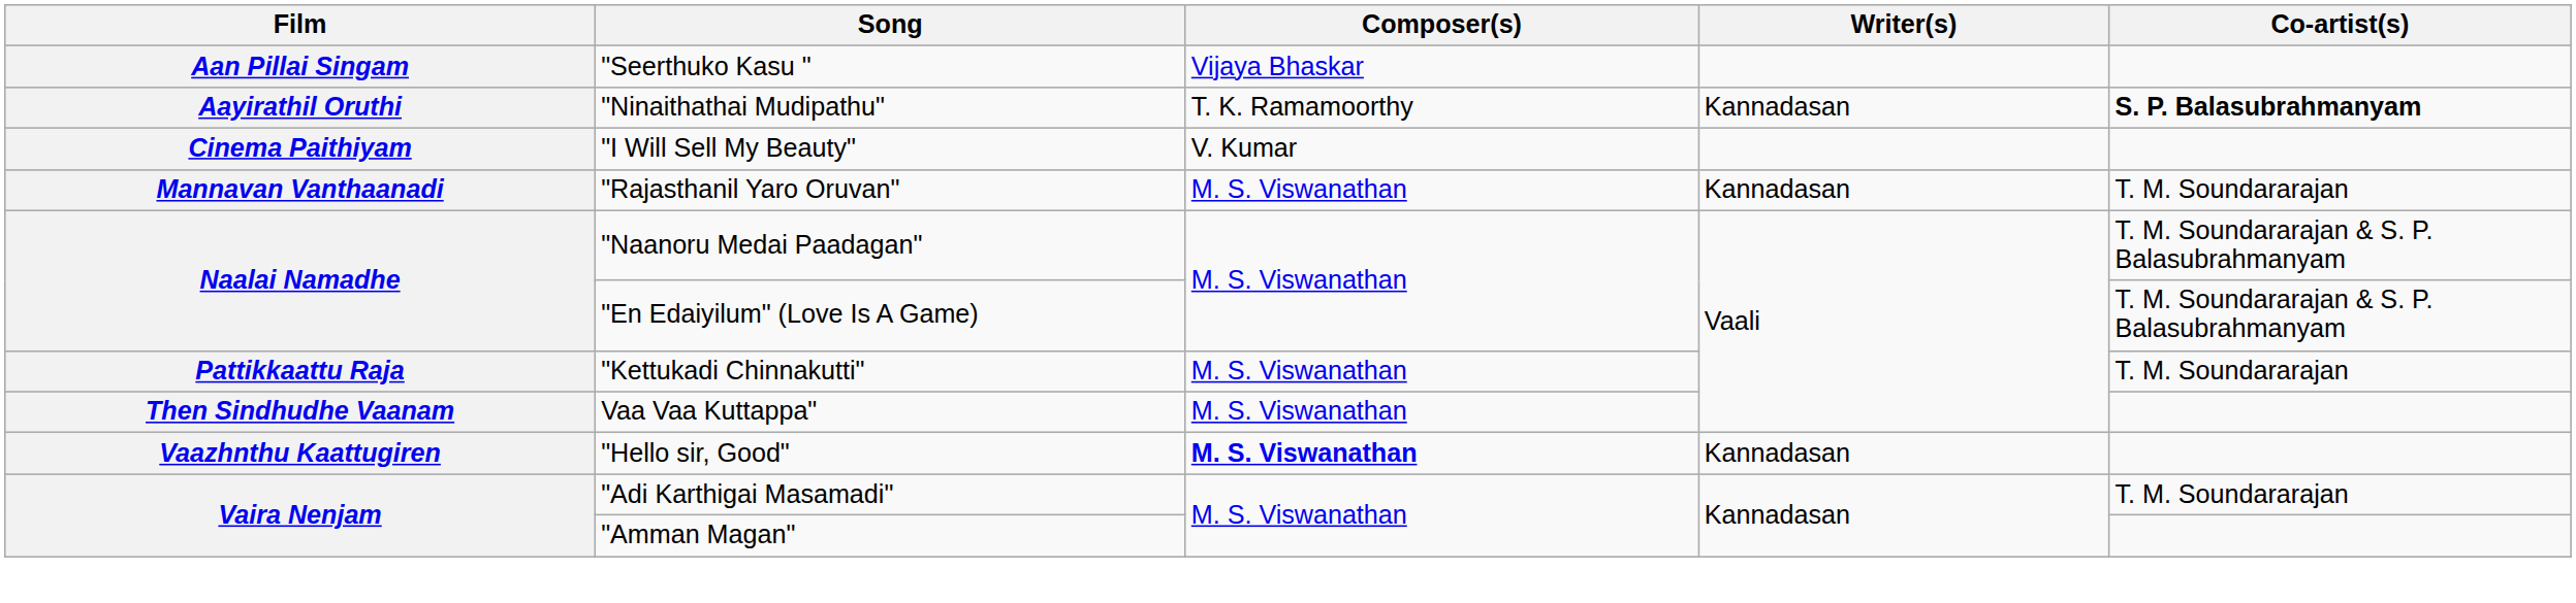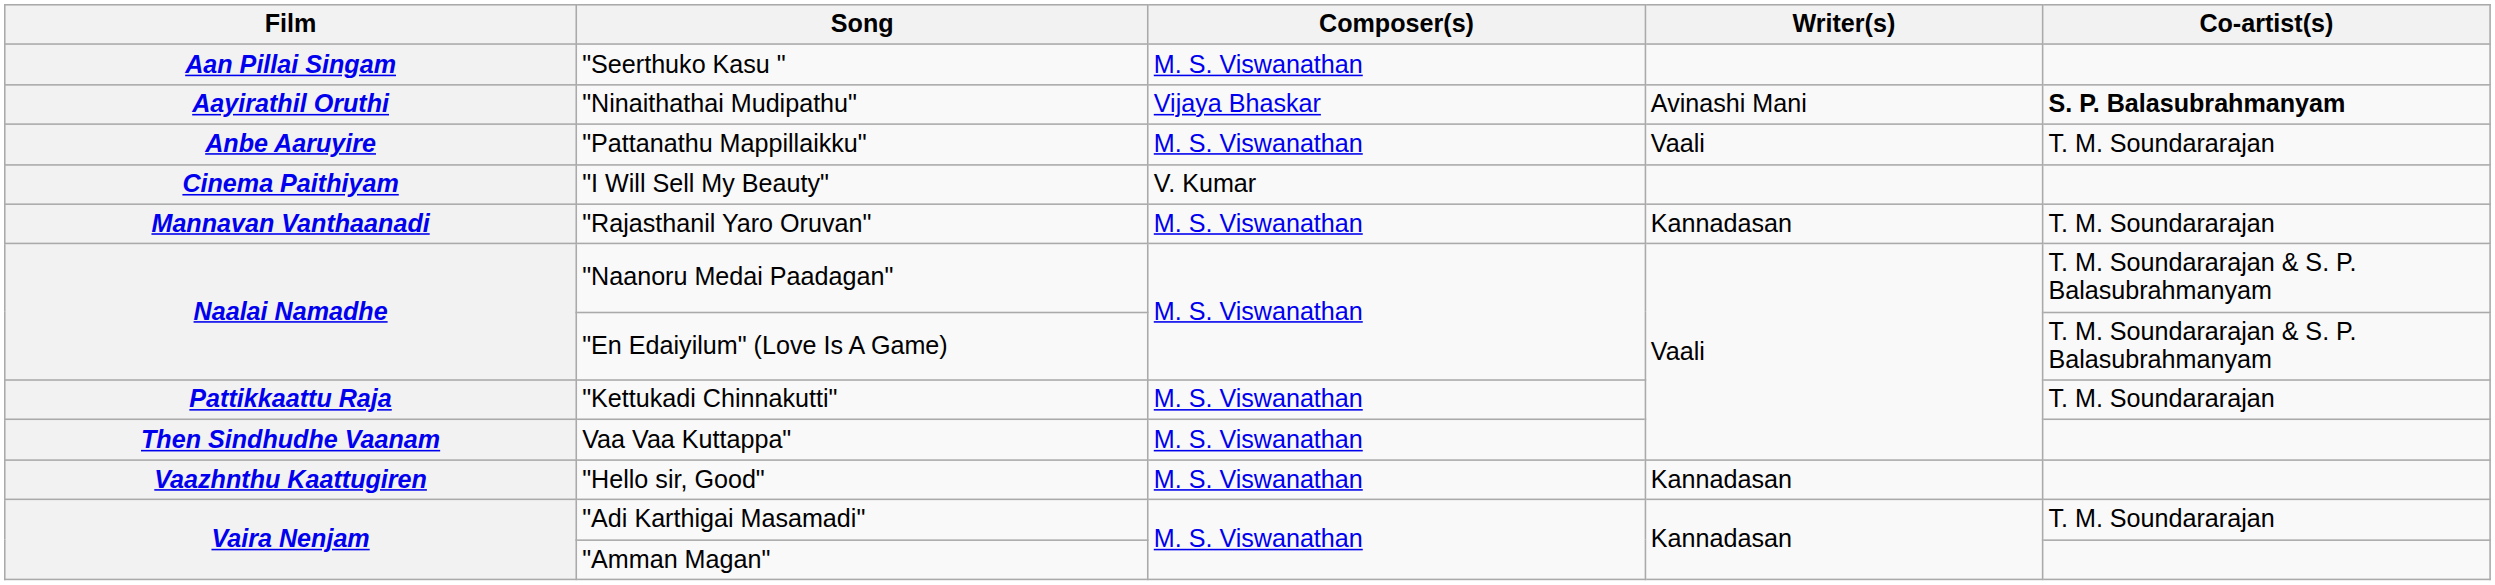"Seerthuko Kasu " | Composer(s): Vijaya Bhaskar -> M. S. Viswanathan
"Ninaithathai Mudipathu" | Composer(s): T. K. Ramamoorthy -> Vijaya Bhaskar
"Ninaithathai Mudipathu" | Writer(s): Kannadasan -> Avinashi Mani
+ row: Anbe Aaruyire | "Pattanathu Mappillaikku" | M. S. Viswanathan | Vaali | T. M. Soundararajan
"Hello sir, Good" | Composer(s): bold -> normal
